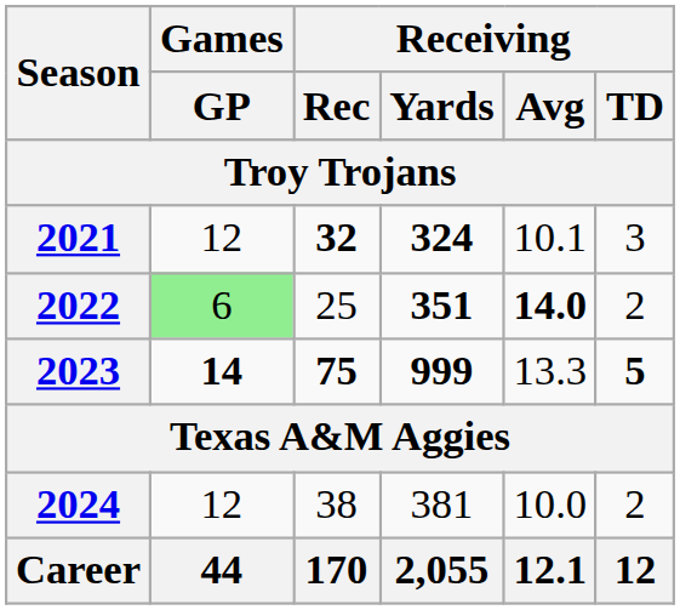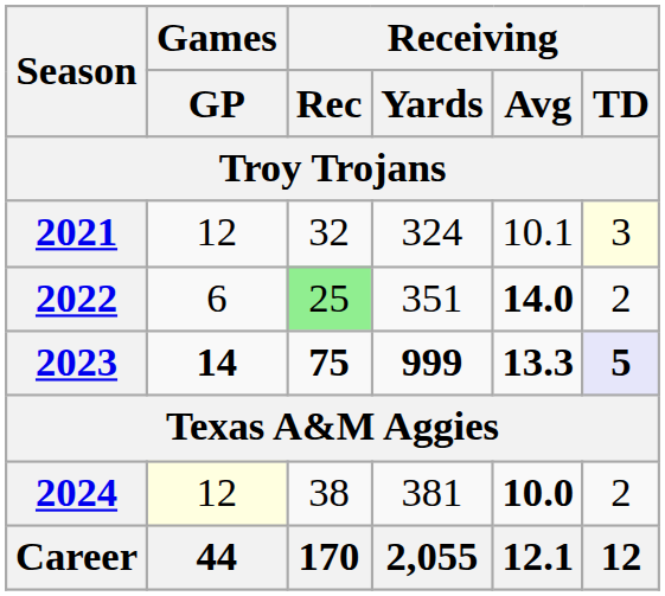2021 | Receiving / Rec: bold -> normal
2021 | Receiving / Yards: bold -> normal
2021 | Receiving / TD: no background -> lightyellow background
2022 | Games / GP: lightgreen background -> no background
2022 | Receiving / Rec: no background -> lightgreen background
2022 | Receiving / Yards: bold -> normal
2023 | Receiving / Avg: normal -> bold
2023 | Receiving / TD: no background -> lavender background
2024 | Games / GP: no background -> lightyellow background
2024 | Receiving / Avg: normal -> bold
